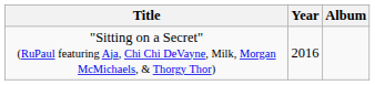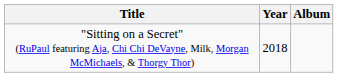row 2 | Year: 2016 -> 2018
